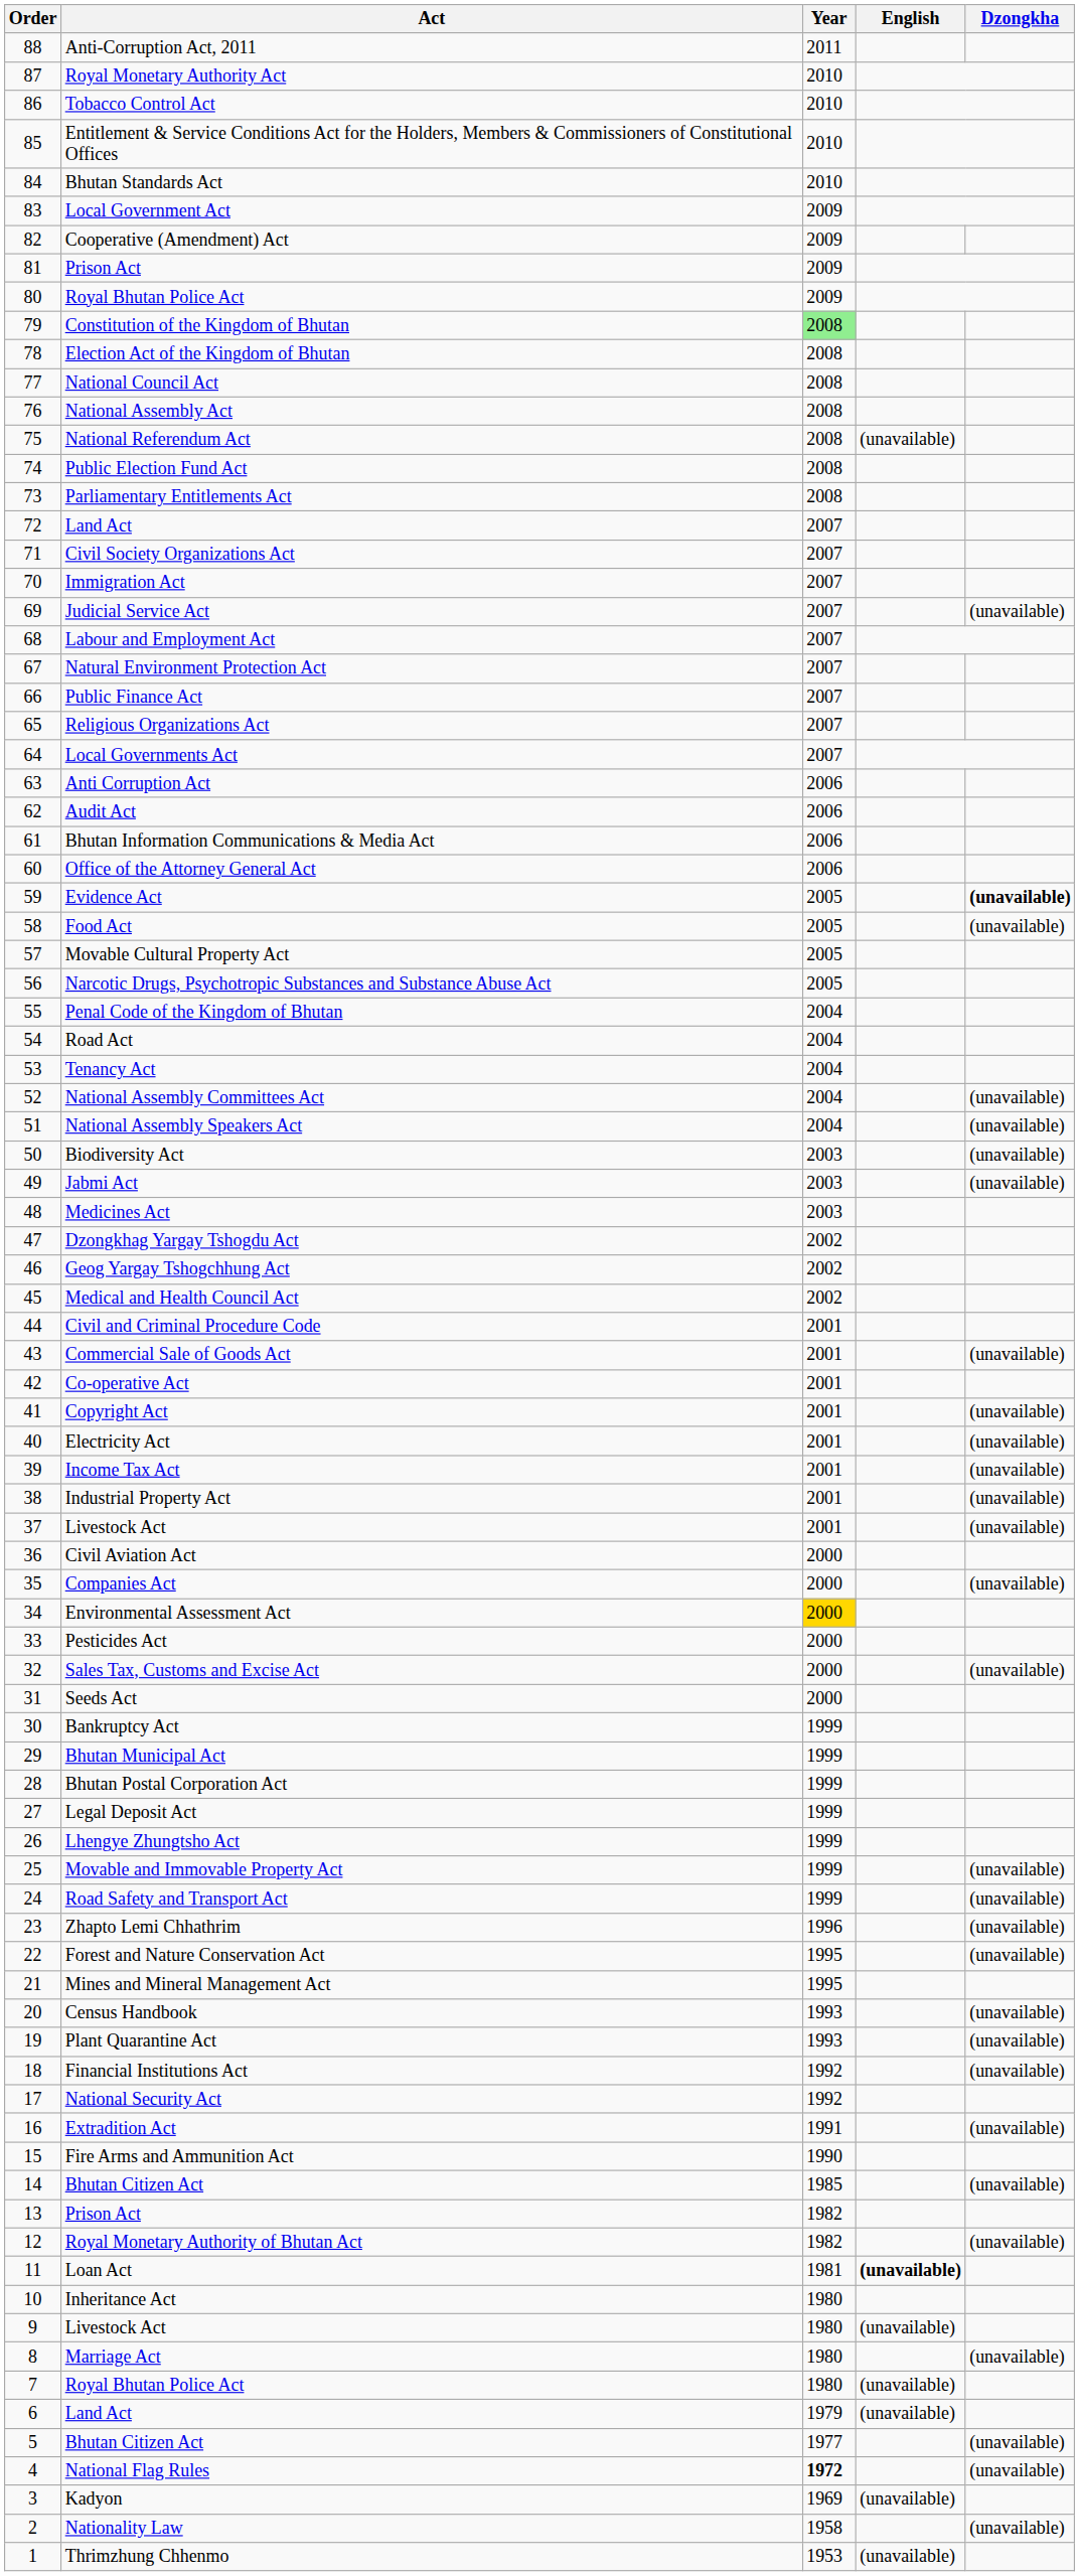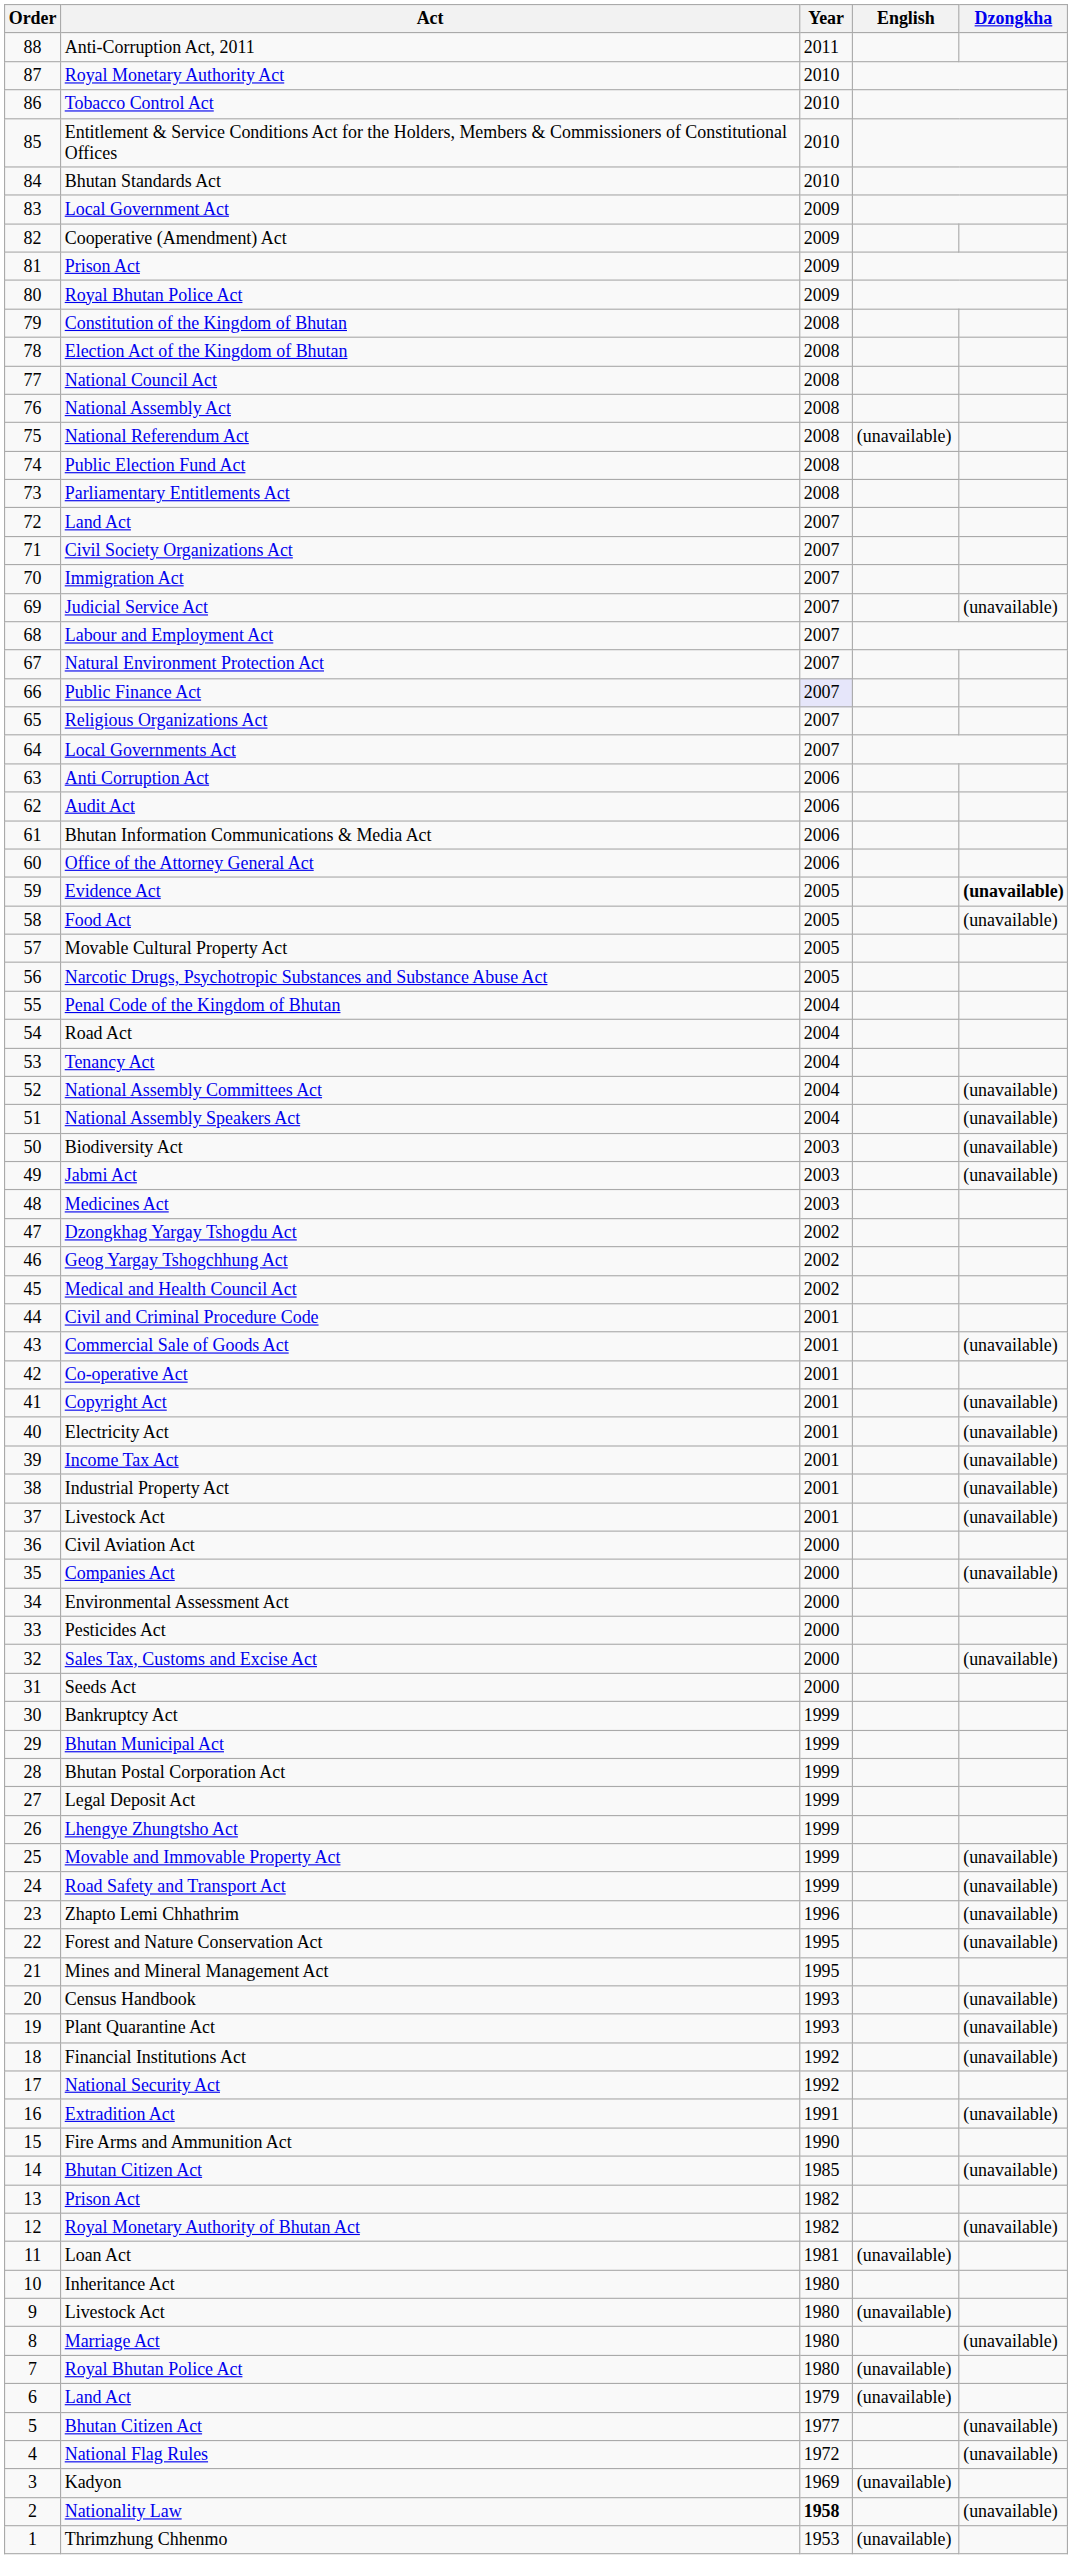Constitution of the Kingdom of Bhutan | Year: lightgreen background -> no background
Public Finance Act | Year: no background -> lavender background
Environmental Assessment Act | Year: gold background -> no background
Loan Act | English: bold -> normal
National Flag Rules | Year: bold -> normal
Nationality Law | Year: normal -> bold
